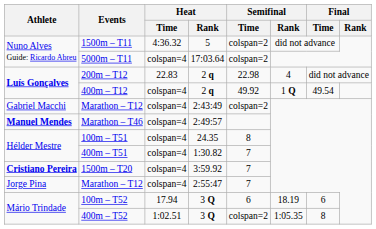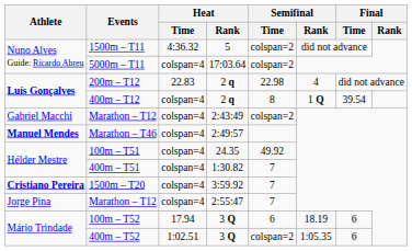400m – T12 | Semifinal / Time: 49.92 -> 8
400m – T12 | Final / Time: 49.54 -> 39.54
100m – T51 | Semifinal / Time: 8 -> 49.92
400m – T52 | Final / Time: 8 -> 6
